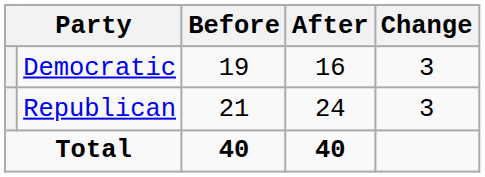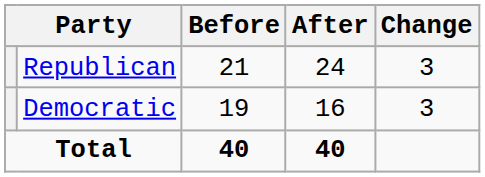rows swapped: Democratic <-> Republican
